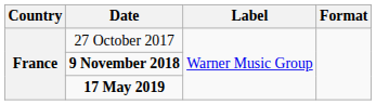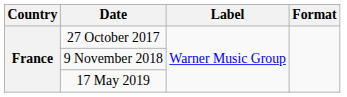9 November 2018 | Date: bold -> normal
17 May 2019 | Date: bold -> normal
